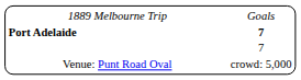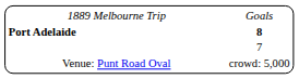Port Adelaide | column 2: 7 -> 8
